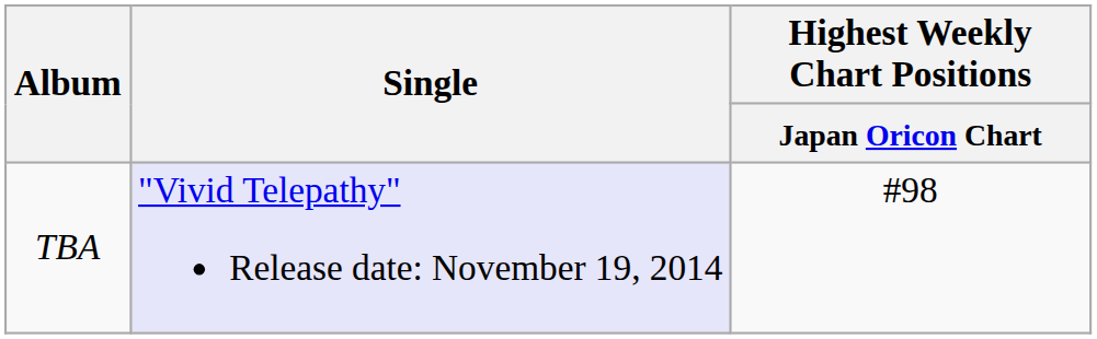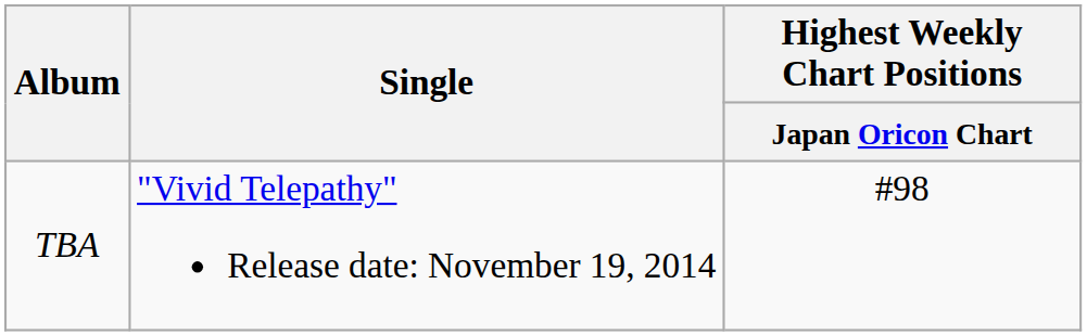TBA | Single: lavender background -> no background
